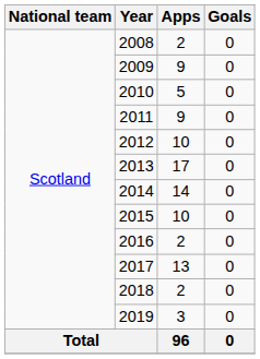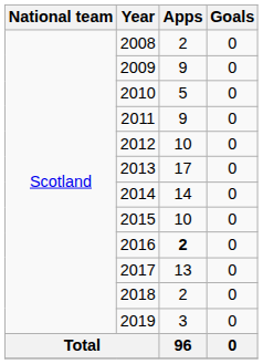2016 | Apps: normal -> bold
